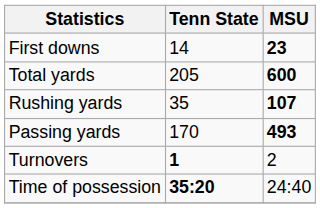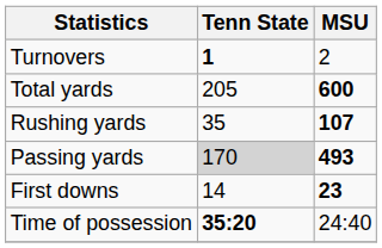rows swapped: First downs <-> Turnovers
Passing yards | Tenn State: no background -> lightgrey background
